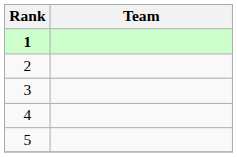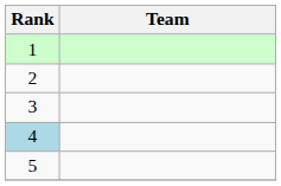1 | Rank: bold -> normal
4 | Rank: no background -> lightblue background
